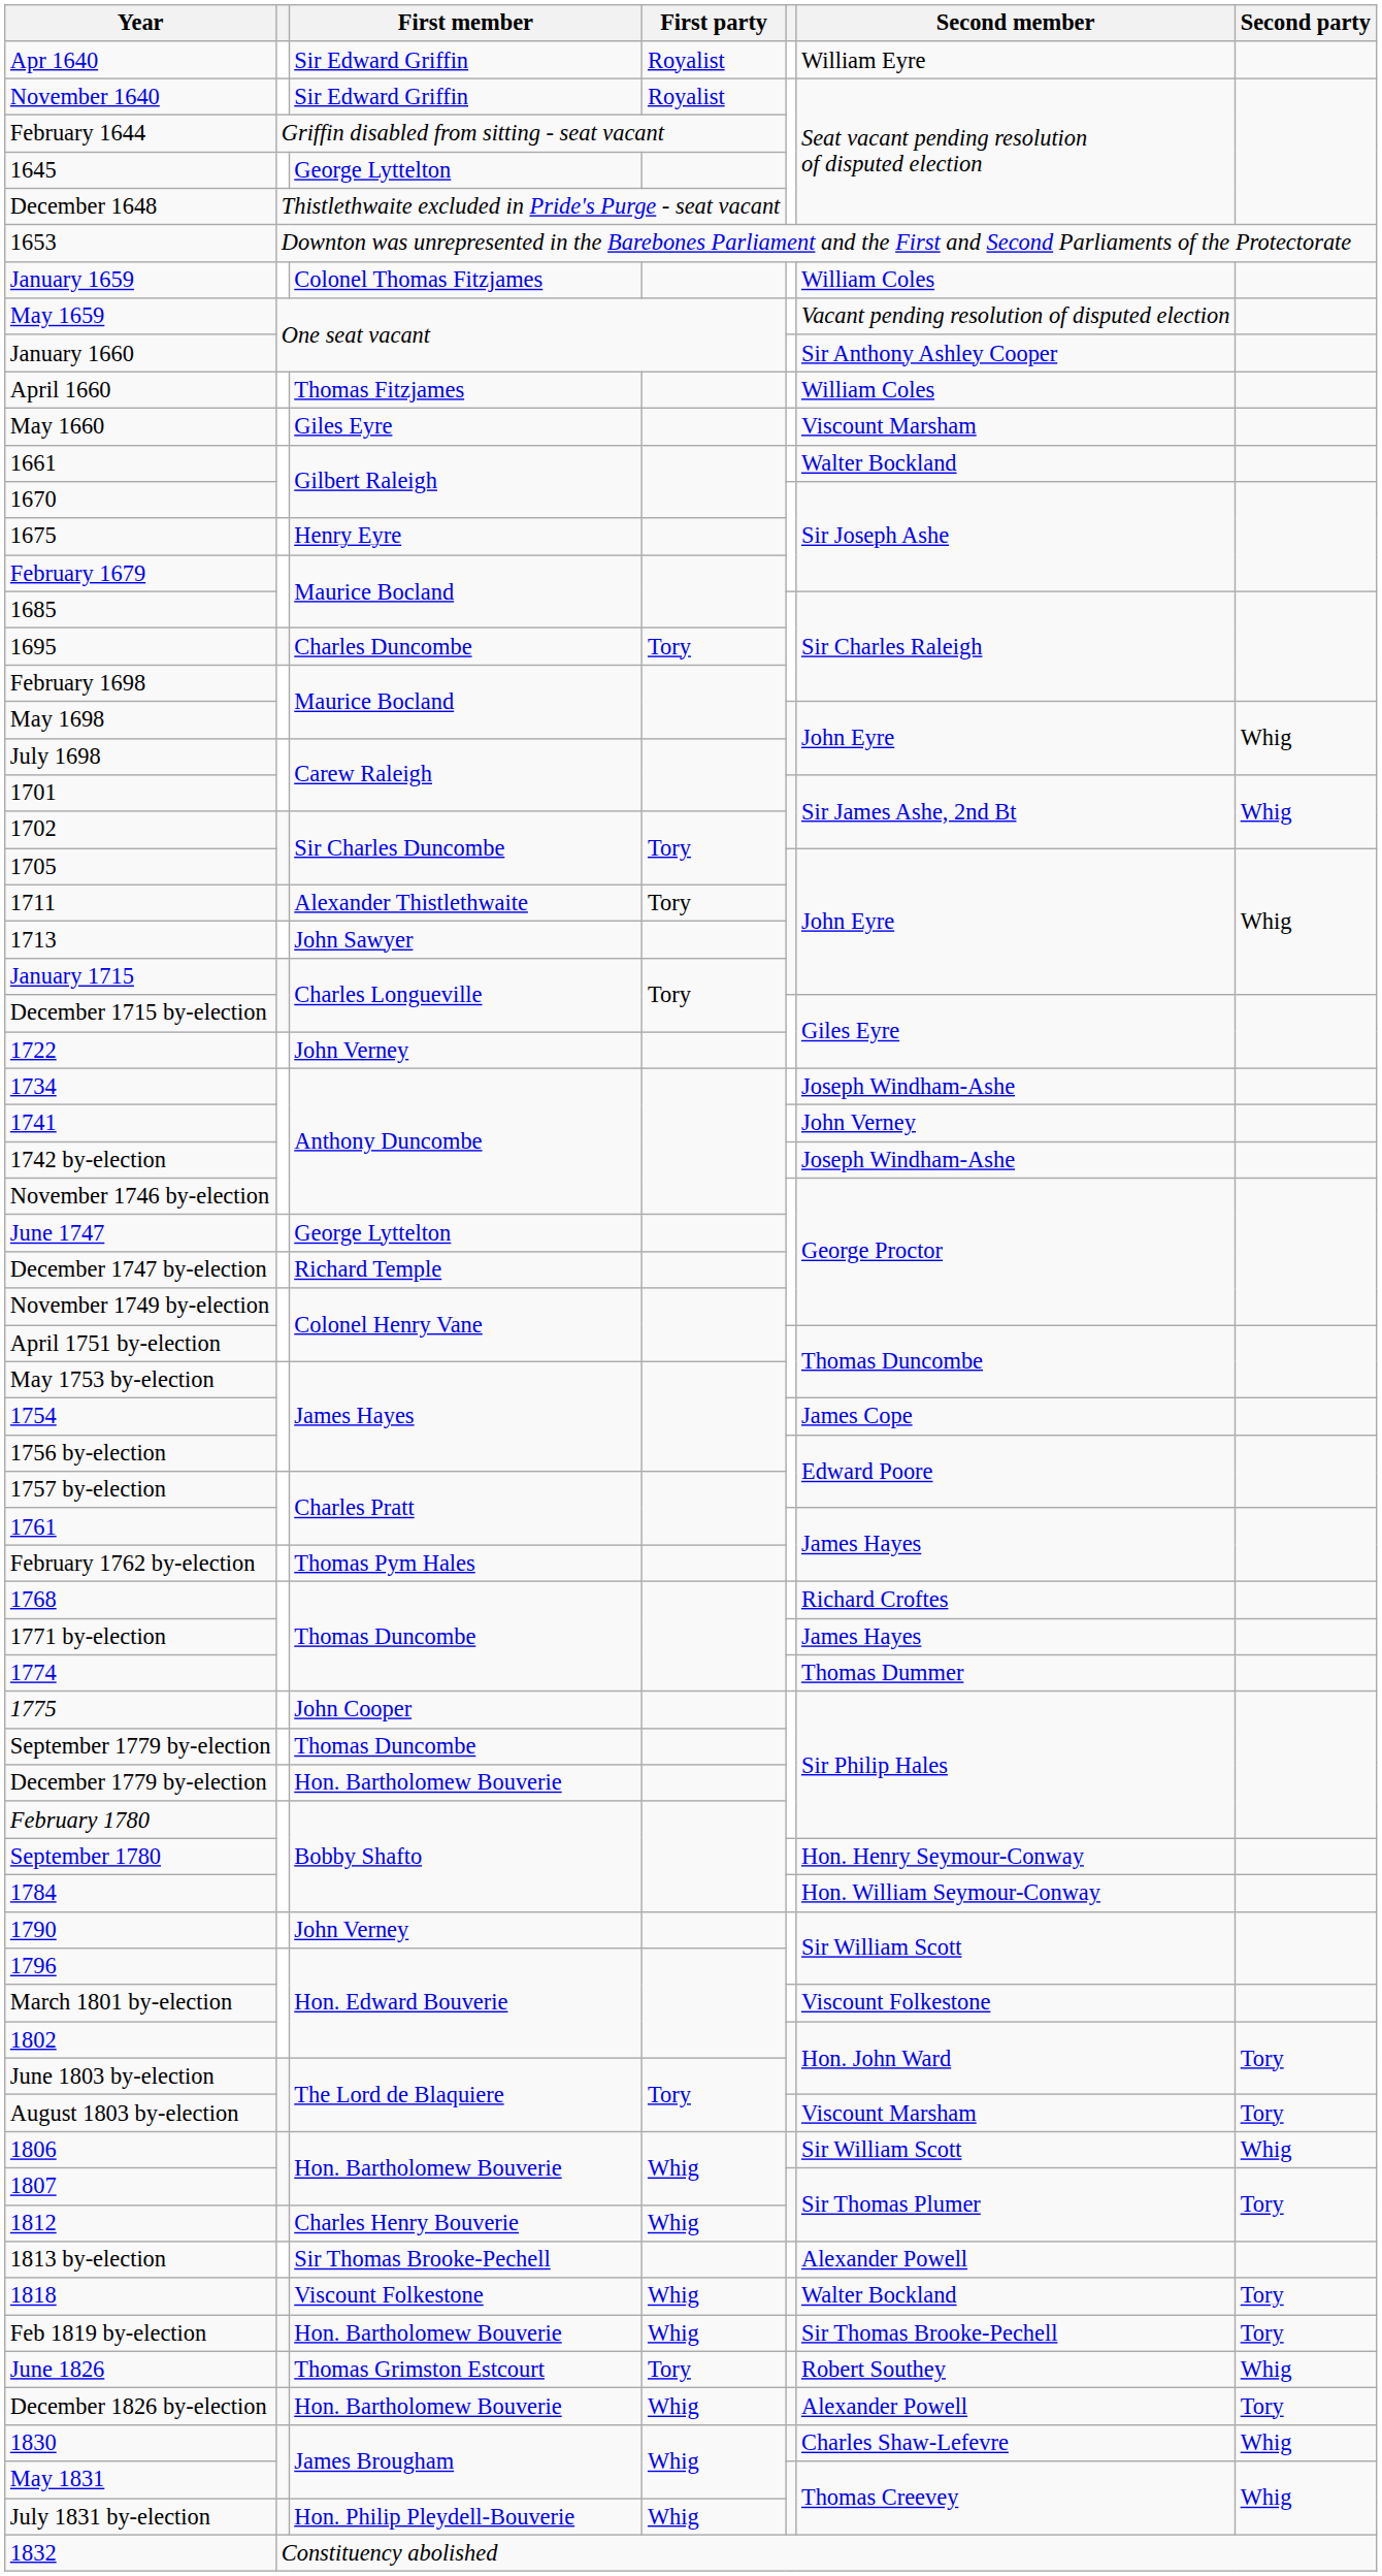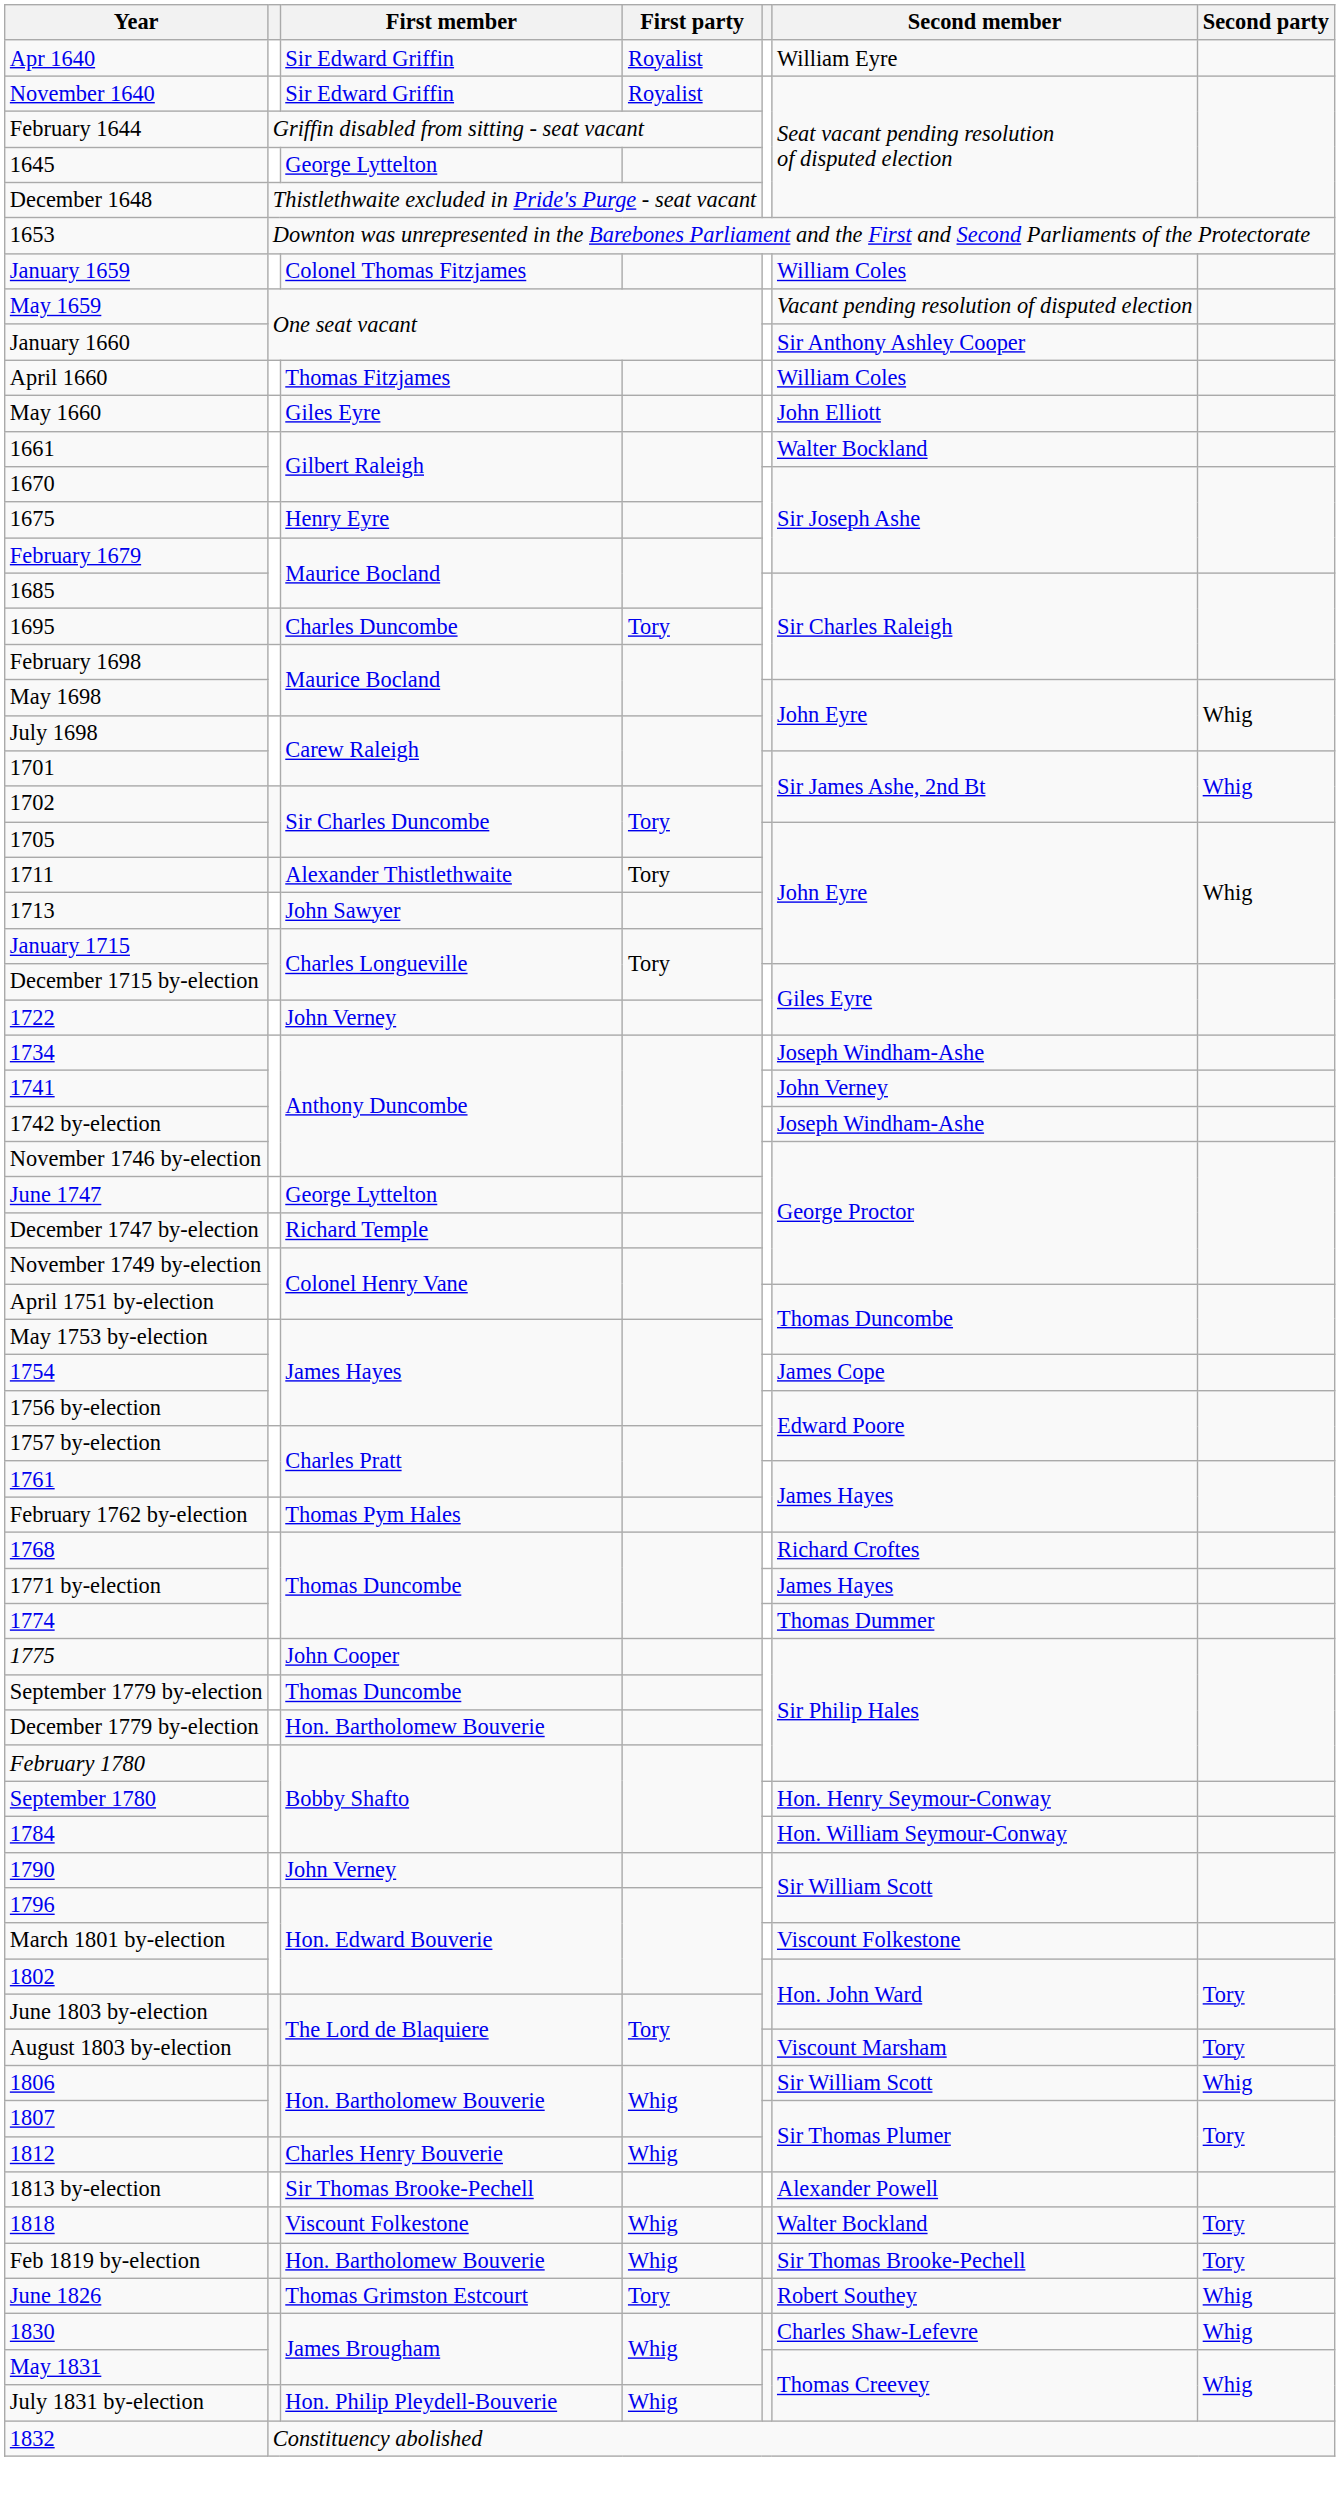May 1660 | Second member: Viscount Marsham -> John Elliott
- row: December 1826 by-election | Hon. Bartholomew Bouverie | Whig | Alexander Powell | Tory
